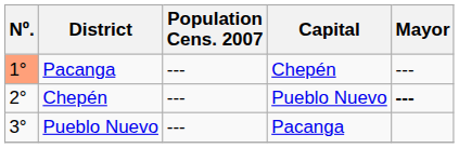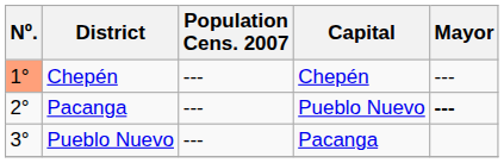row 2 | District: Pacanga -> Chepén
row 3 | District: Chepén -> Pacanga
